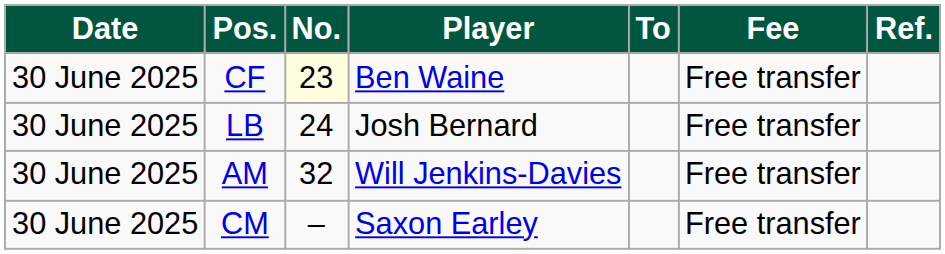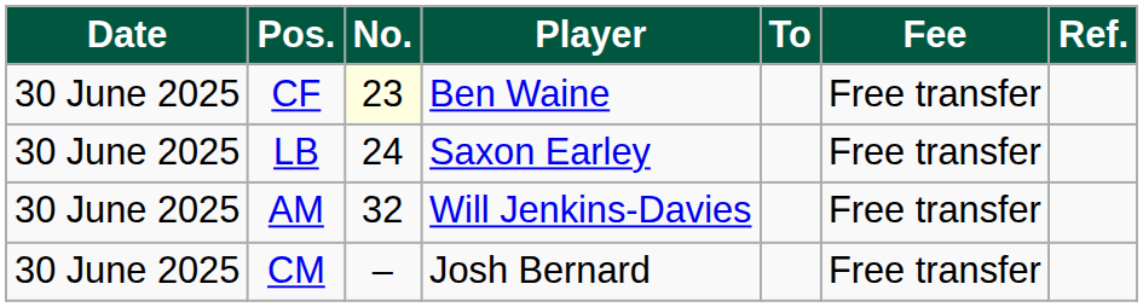LB | Player: Josh Bernard -> Saxon Earley
CM | Player: Saxon Earley -> Josh Bernard
